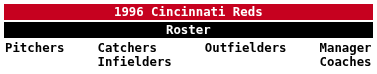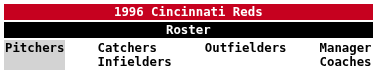Pitchers | column 1: no background -> lightgrey background
